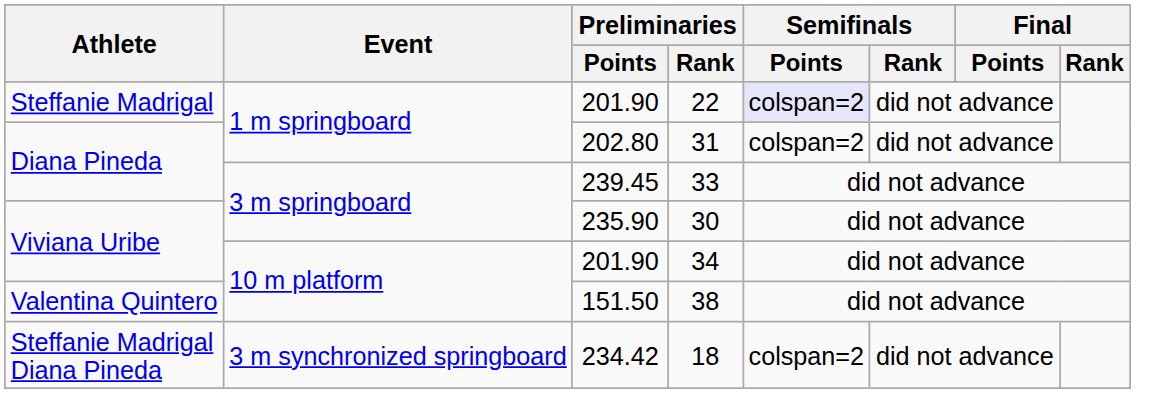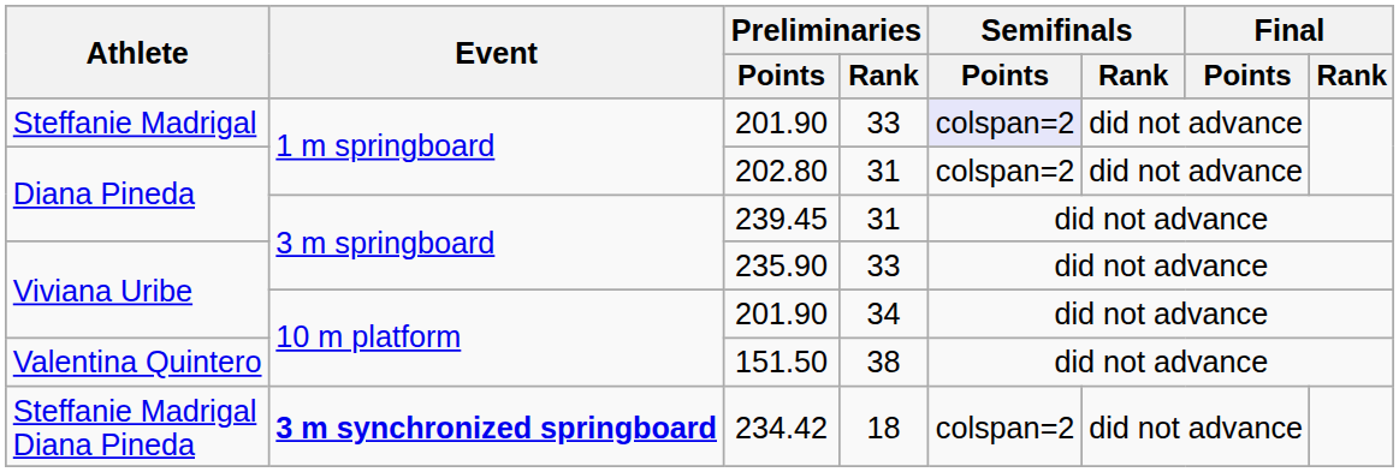Steffanie Madrigal / 201.90 | Preliminaries / Rank: 22 -> 33
239.45 | Preliminaries / Rank: 33 -> 31
235.90 | Preliminaries / Rank: 30 -> 33
234.42 | Event: normal -> bold
